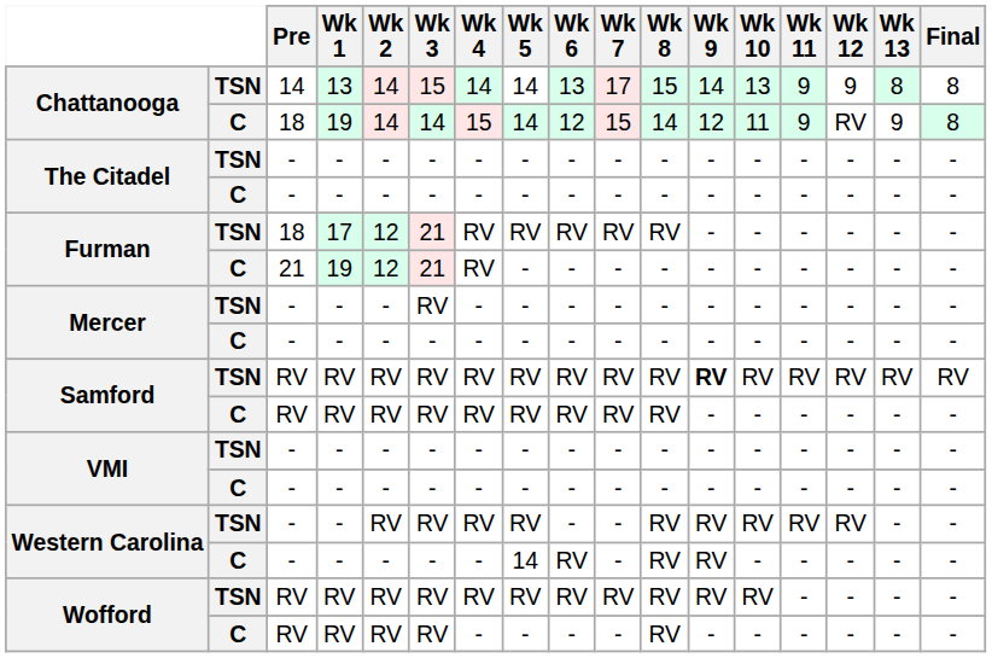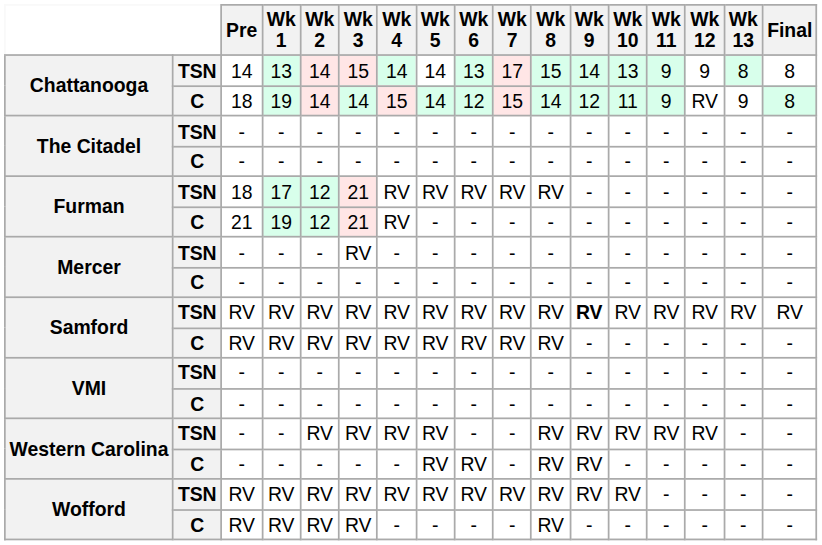Western Carolina / C | Wk 5: 14 -> RV
